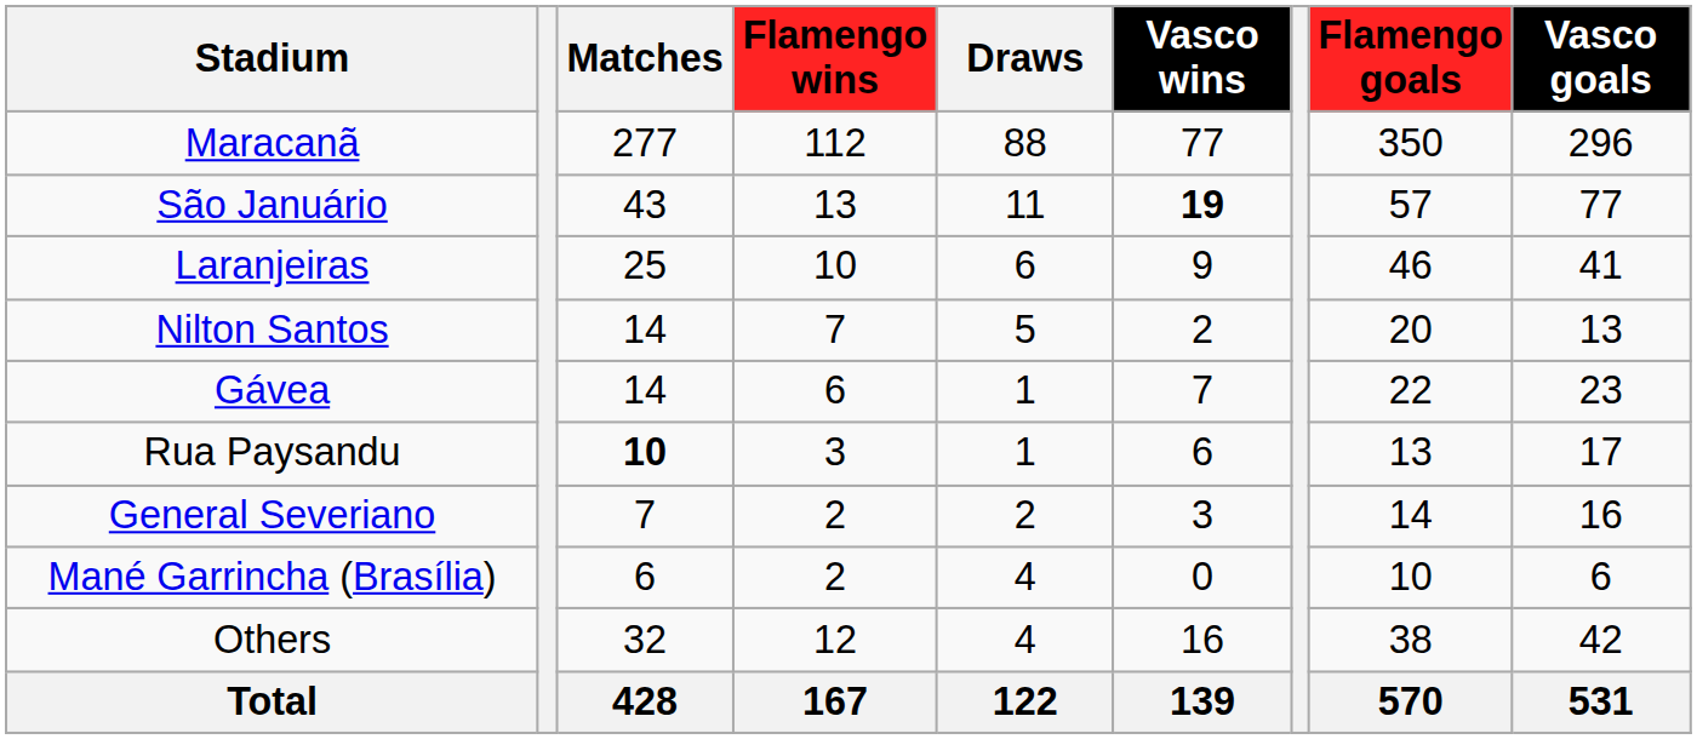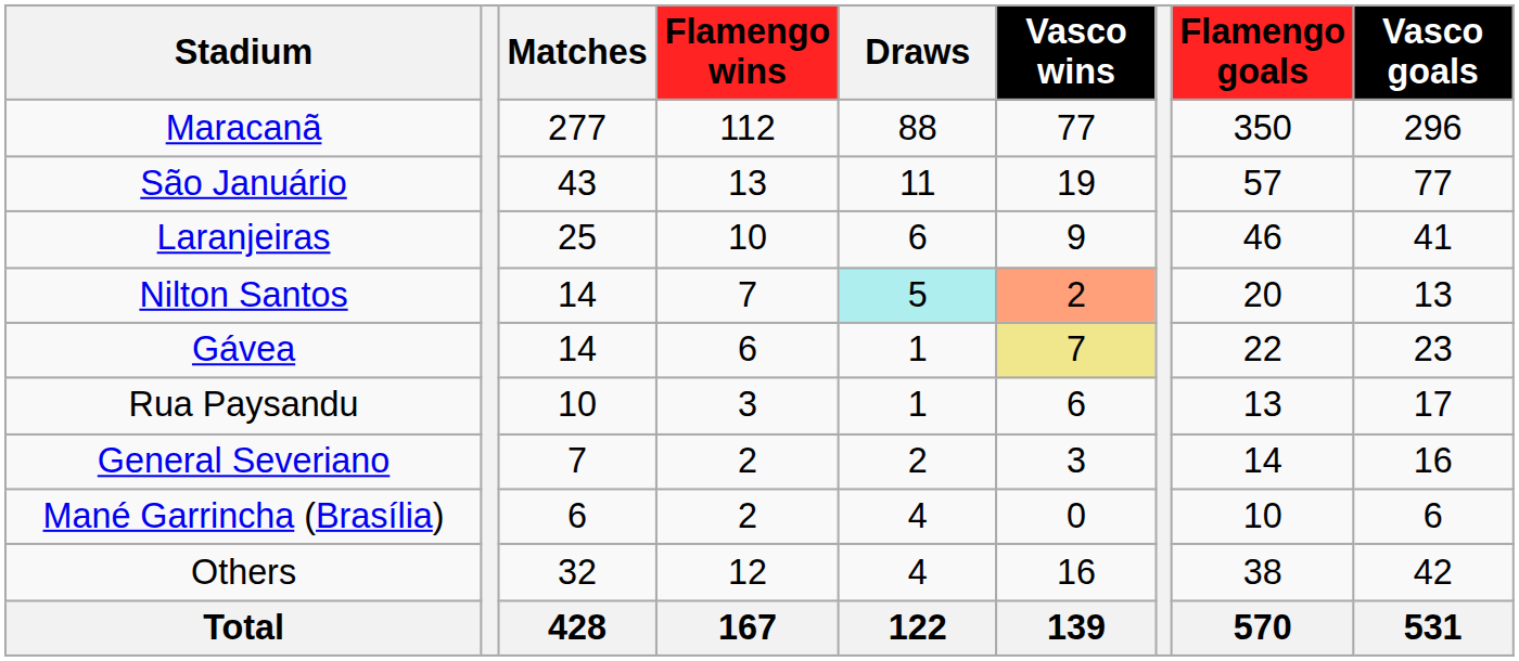São Januário | Vasco wins: bold -> normal
Nilton Santos | Draws: no background -> paleturquoise background
Nilton Santos | Vasco wins: no background -> lightsalmon background
Gávea | Vasco wins: no background -> khaki background
Rua Paysandu | Matches: bold -> normal
